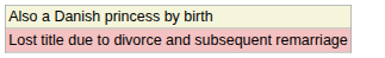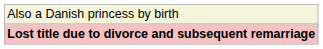row 2 | column 1: normal -> bold
